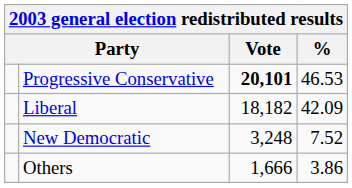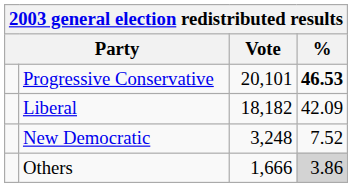Progressive Conservative | Vote: bold -> normal
Progressive Conservative | %: normal -> bold
Others | %: no background -> lightgrey background
